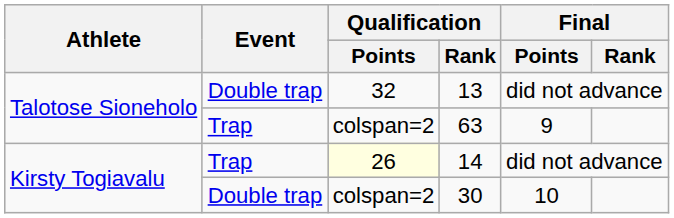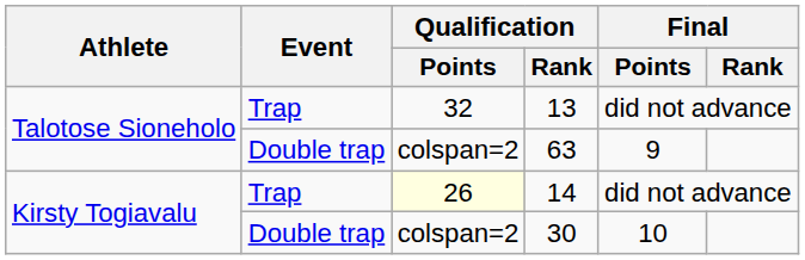13 | Event: Double trap -> Trap
63 | Event: Trap -> Double trap
